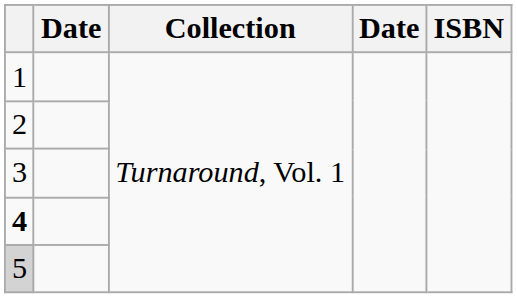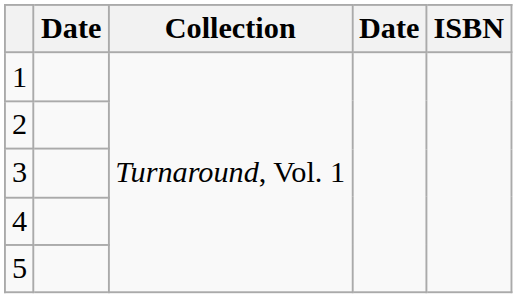4 | column 1: bold -> normal
5 | column 1: lightgrey background -> no background
